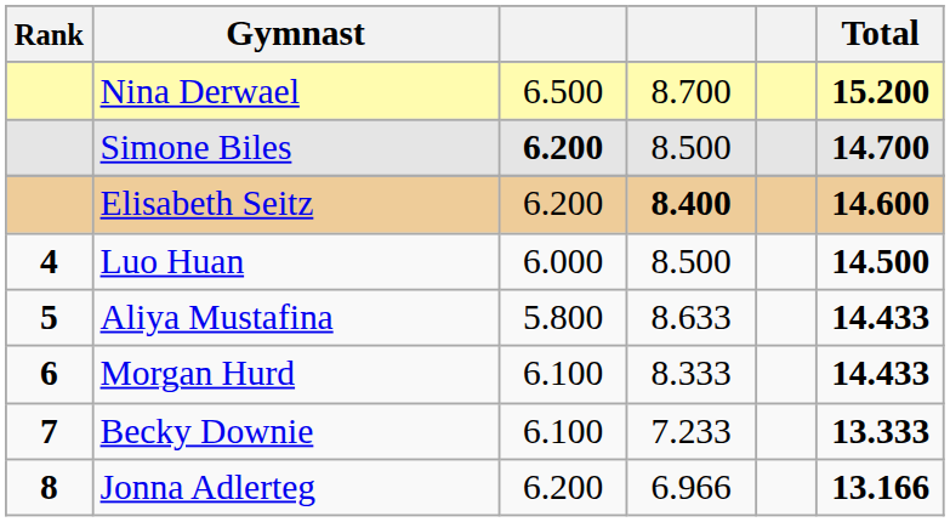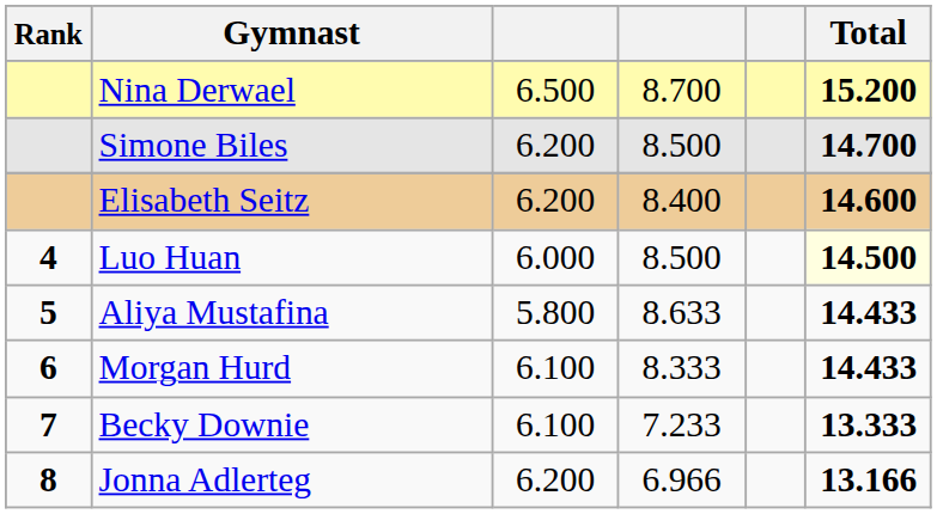Simone Biles | column 3: bold -> normal
Elisabeth Seitz | column 4: bold -> normal
Luo Huan | Total: no background -> lightyellow background
